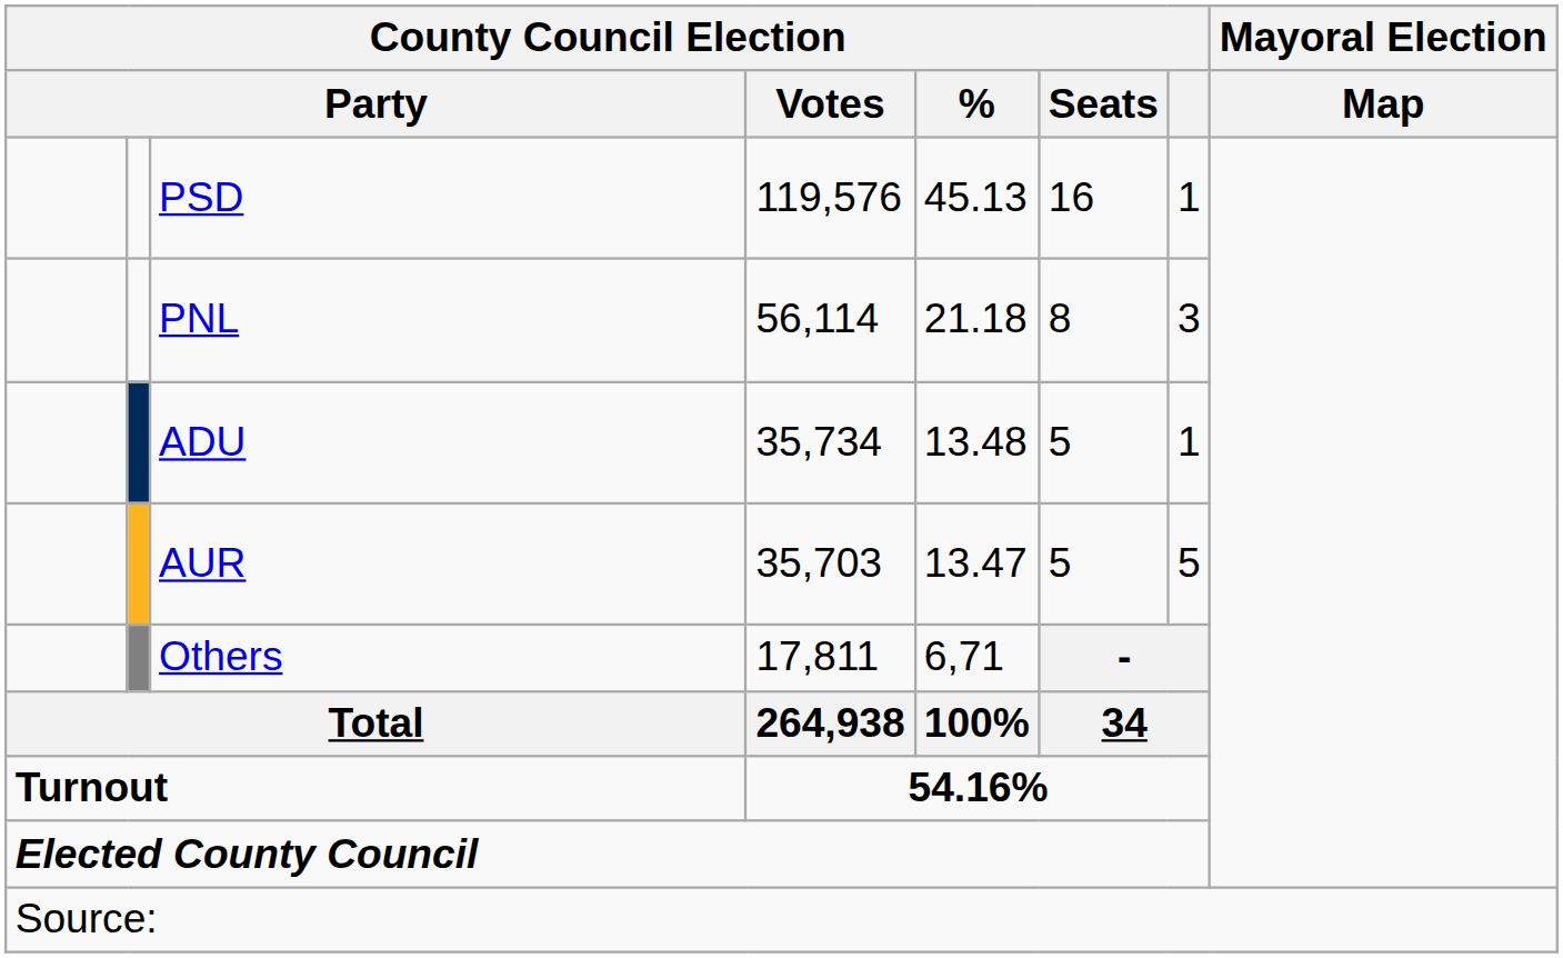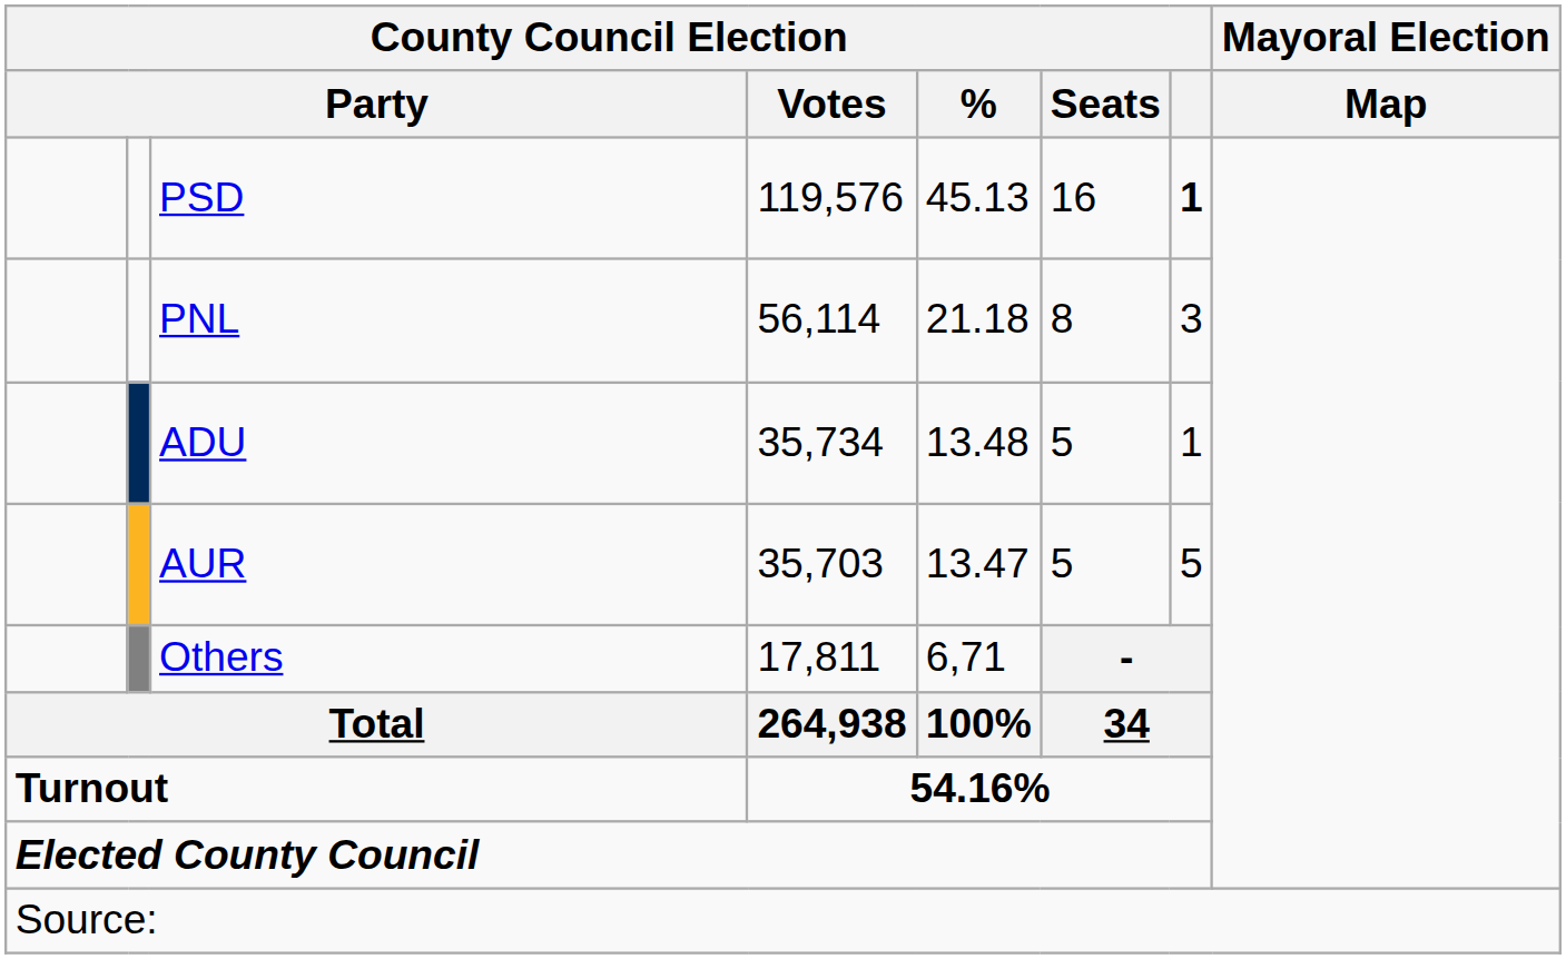PSD | County Council Election: normal -> bold
